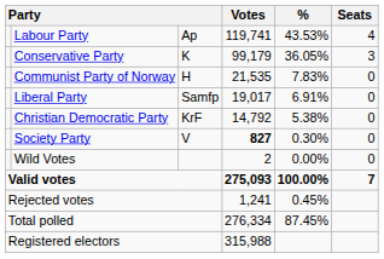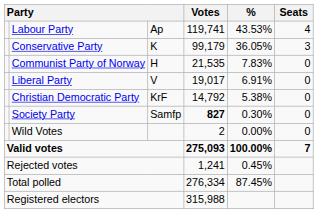Liberal Party | column 3: Samfp -> V
Society Party | column 3: V -> Samfp
